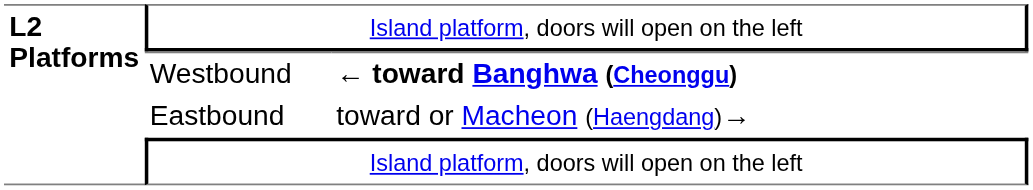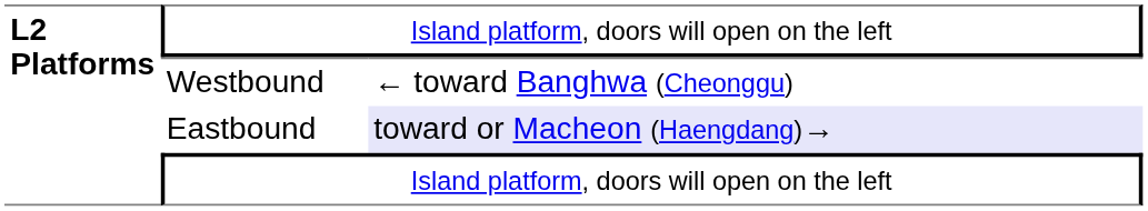Westbound | column 3: bold -> normal
Eastbound | column 3: no background -> lavender background
